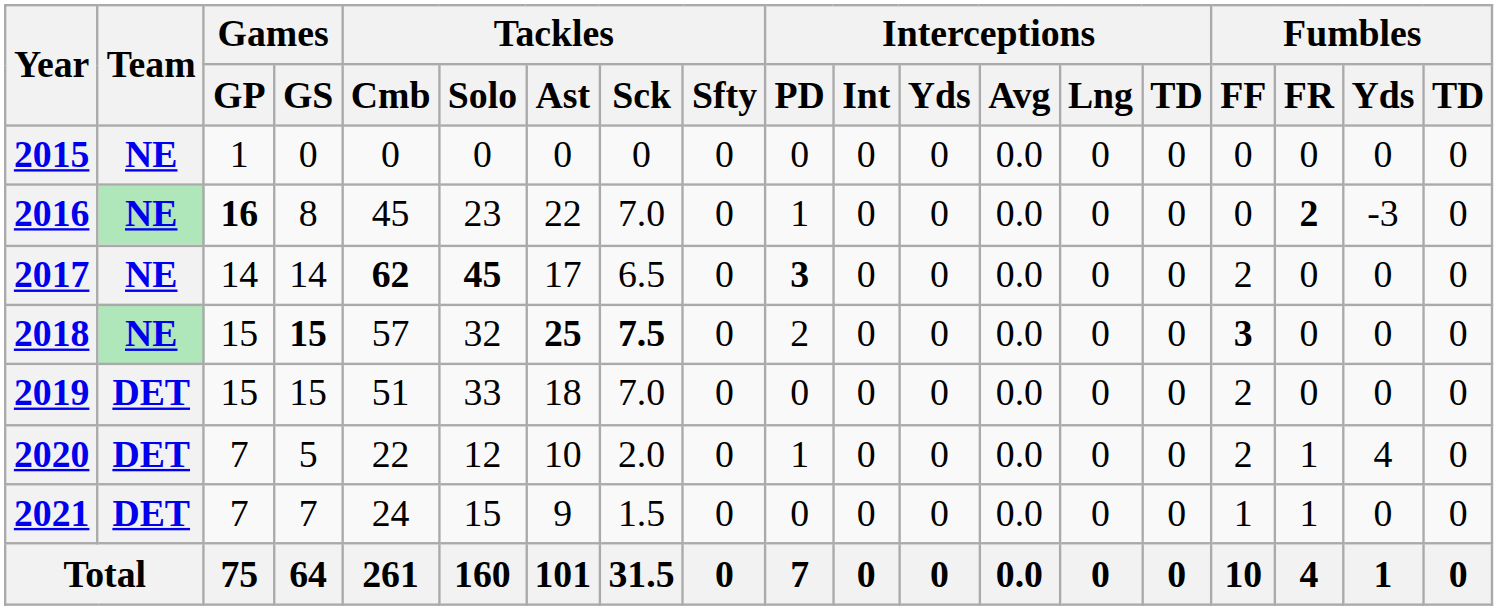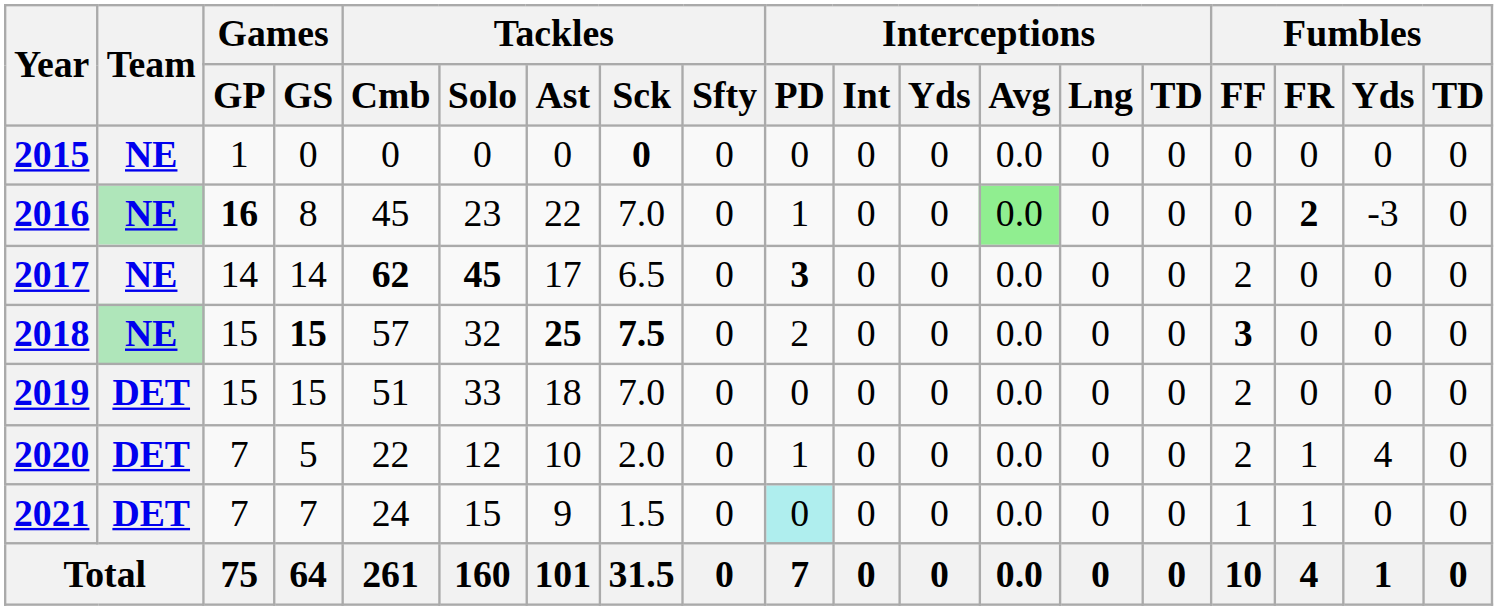2015 | Tackles / Sck: normal -> bold
2016 | Interceptions / Avg: no background -> lightgreen background
2021 | Interceptions / PD: no background -> paleturquoise background
